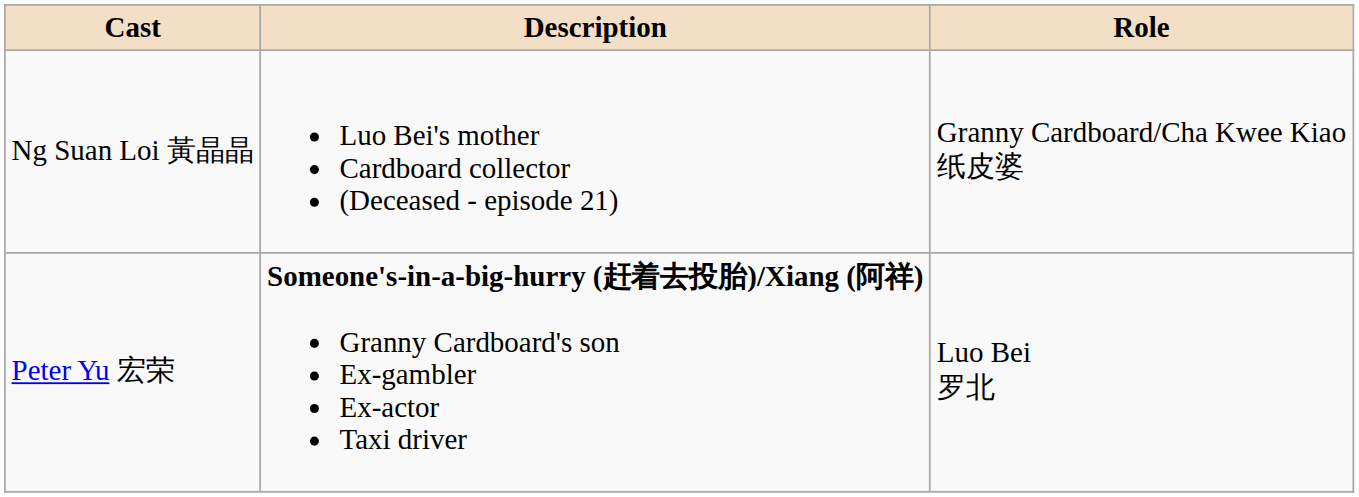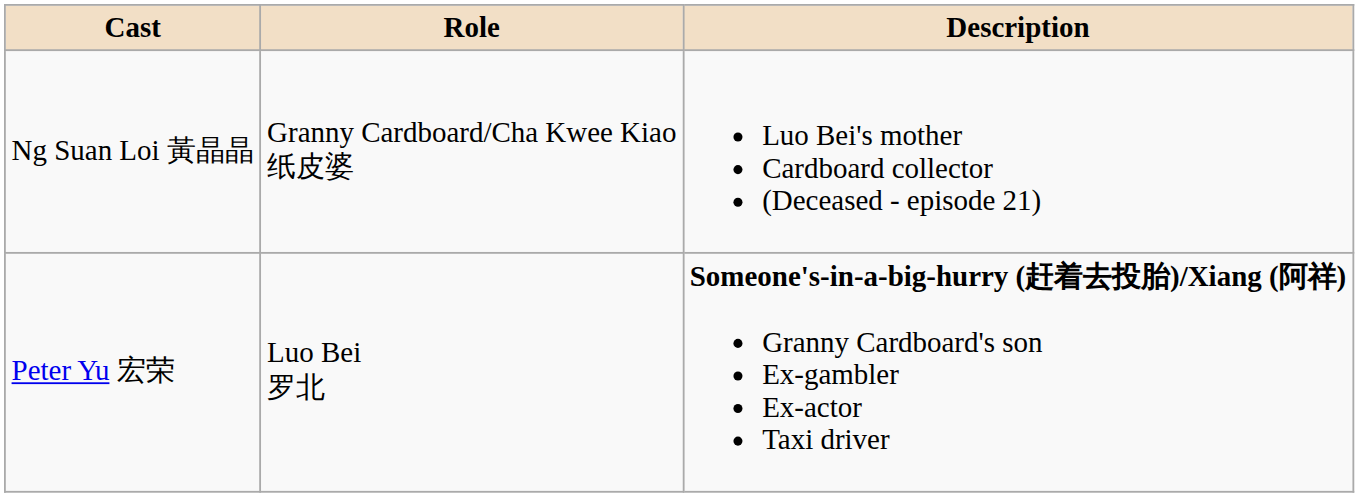columns swapped: Role <-> Description
